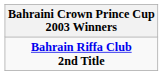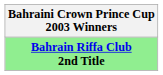row 2 | column 1: no background -> lightgreen background
